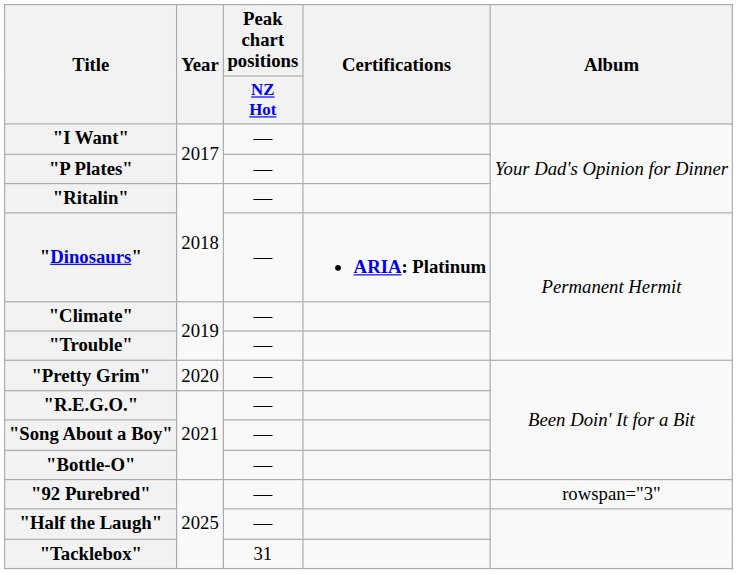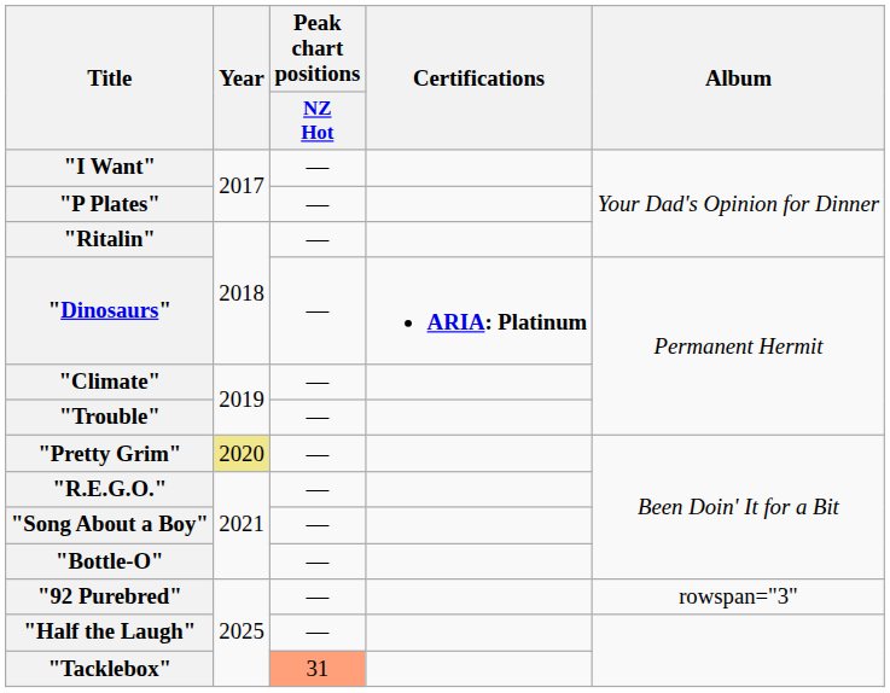"Pretty Grim" | Year: no background -> khaki background
"Tacklebox" | Peak chart positions / NZ Hot: no background -> lightsalmon background
